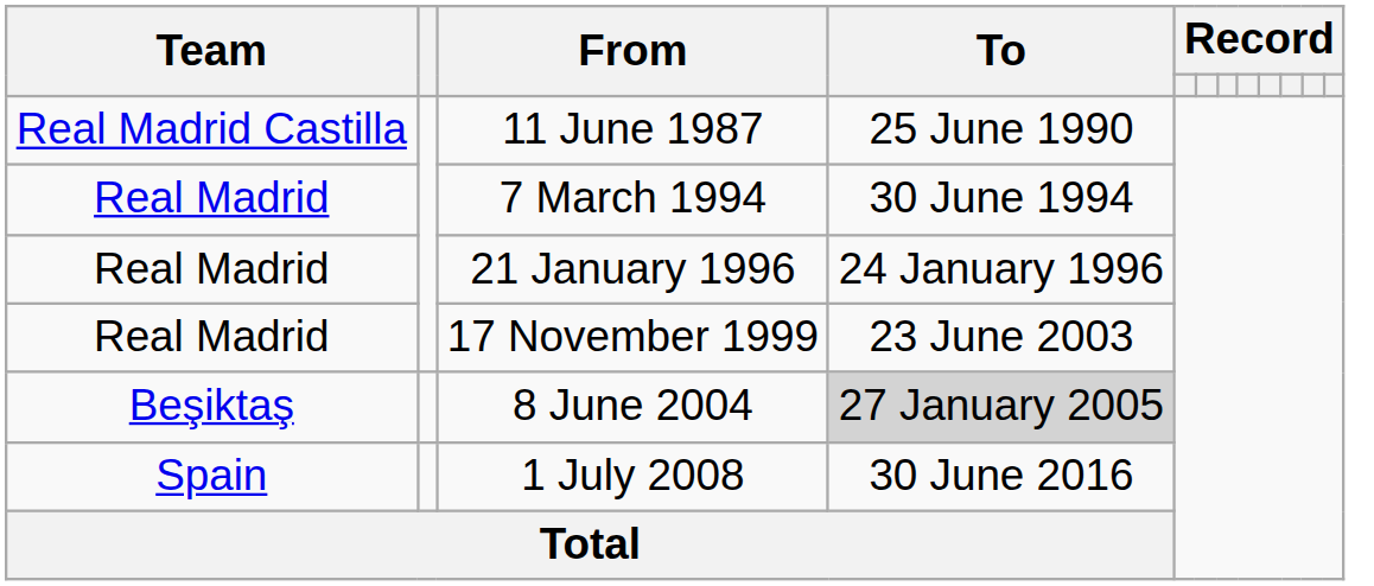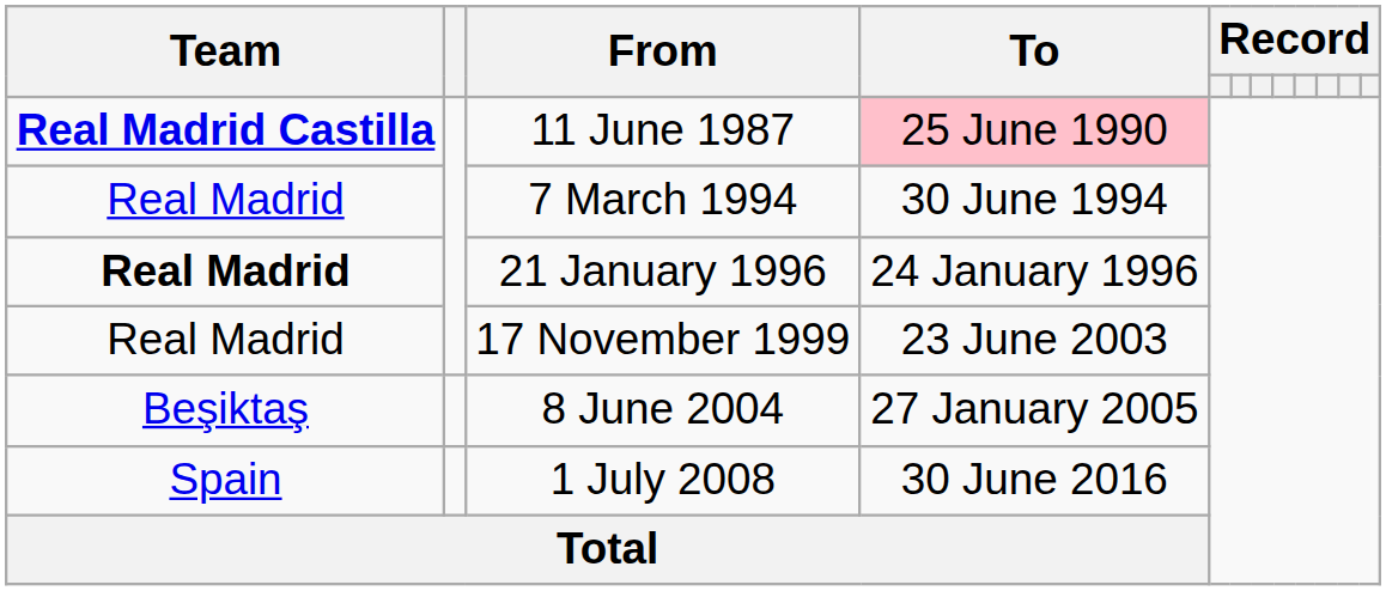11 June 1987 | Team: normal -> bold
11 June 1987 | To: no background -> pink background
21 January 1996 | Team: normal -> bold
8 June 2004 | To: lightgrey background -> no background
